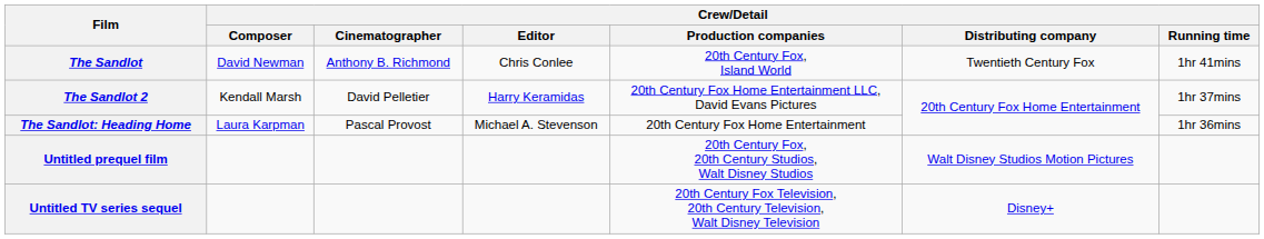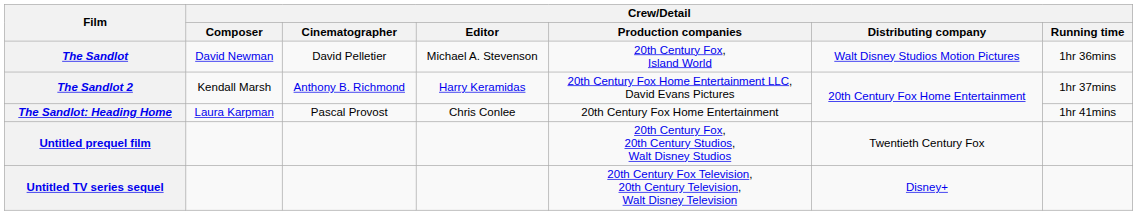The Sandlot | Crew/Detail / Cinematographer: Anthony B. Richmond -> David Pelletier
The Sandlot | Crew/Detail / Editor: Chris Conlee -> Michael A. Stevenson
The Sandlot | Crew/Detail / Distributing company: Twentieth Century Fox -> Walt Disney Studios Motion Pictures
The Sandlot | Crew/Detail / Running time: 1hr 41mins -> 1hr 36mins
The Sandlot 2 | Crew/Detail / Cinematographer: David Pelletier -> Anthony B. Richmond
The Sandlot: Heading Home | Crew/Detail / Editor: Michael A. Stevenson -> Chris Conlee
The Sandlot: Heading Home | Crew/Detail / Running time: 1hr 36mins -> 1hr 41mins
Untitled prequel film | Crew/Detail / Distributing company: Walt Disney Studios Motion Pictures -> Twentieth Century Fox
